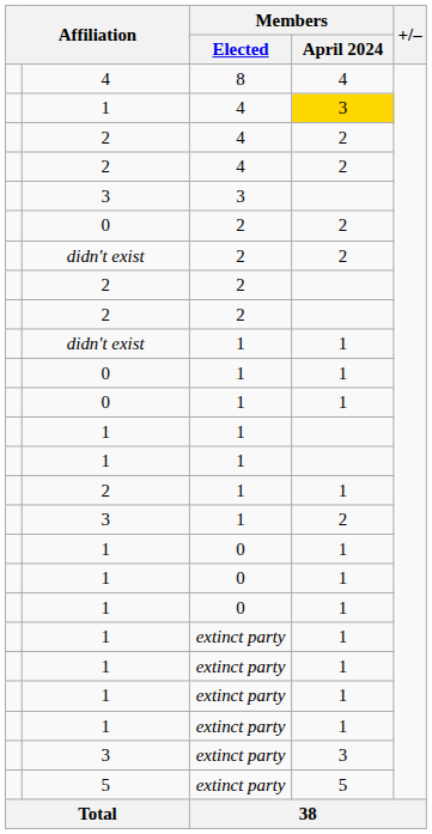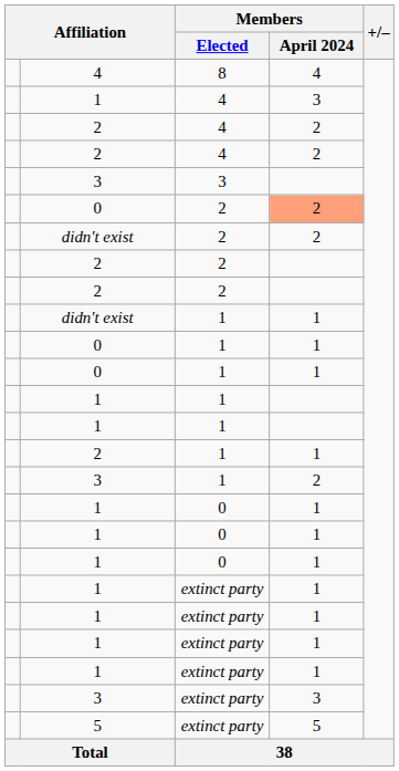1 / 4 | Members / April 2024: gold background -> no background
0 / 2 | Members / April 2024: no background -> lightsalmon background
